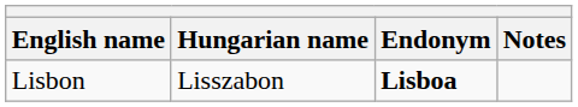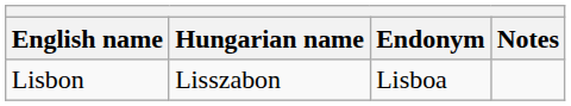Lisbon | Endonym: bold -> normal
